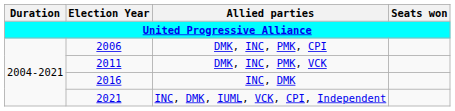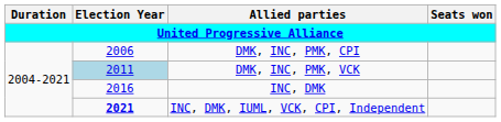DMK, INC, PMK, VCK | Election Year: no background -> lightblue background
INC, DMK, IUML, VCK, CPI, Independent | Election Year: normal -> bold
